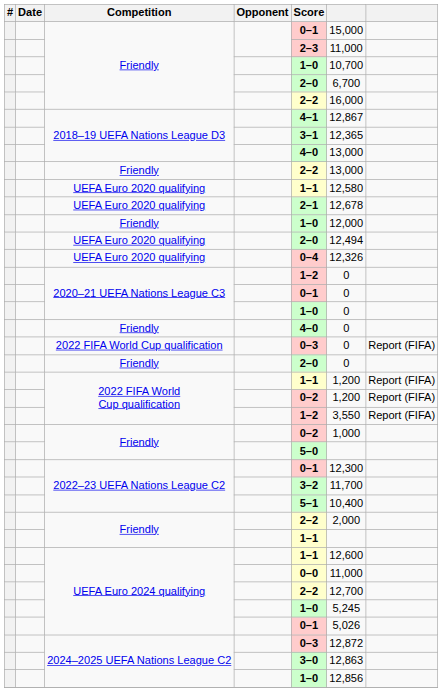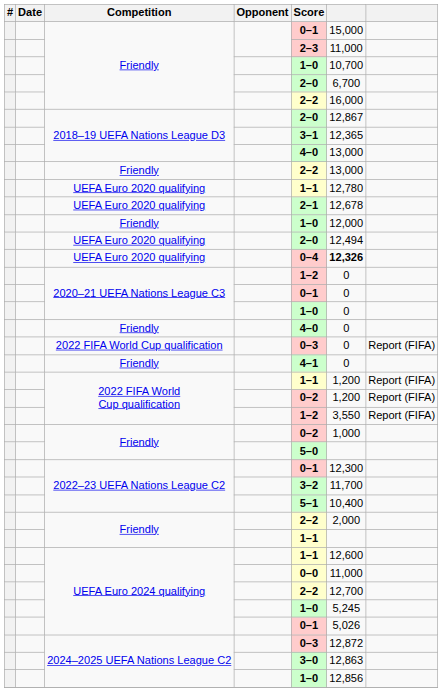row 7 | Score: 4–1 -> 2–0
row 11 | column 6: 12,580 -> 12,780
row 15 | column 6: normal -> bold
row 21 | Score: 2–0 -> 4–1
